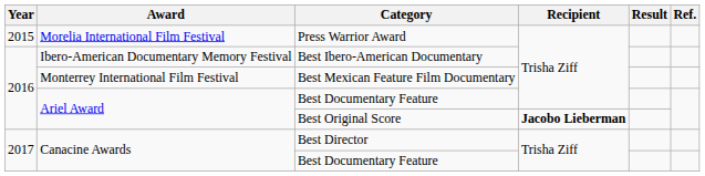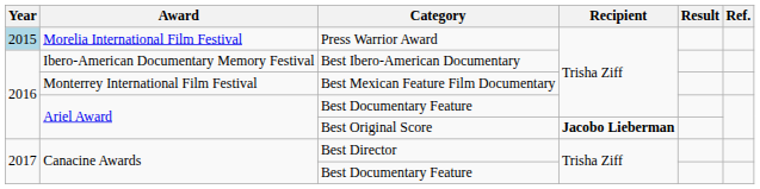Press Warrior Award | Year: no background -> lightblue background
